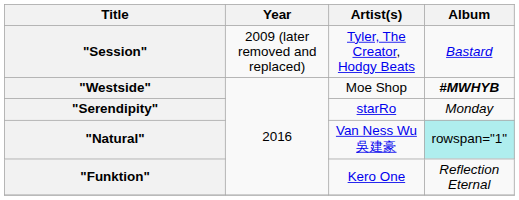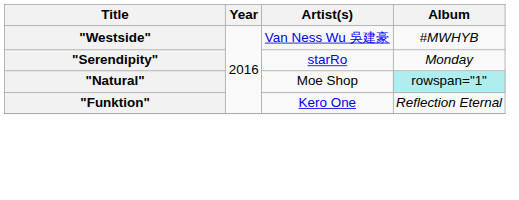- row: "Session" | 2009 (later removed and replaced) | Tyler, The Creator, Hodgy Beats | Bastard
"Westside" | Artist(s): Moe Shop -> Van Ness Wu 吳建豪
"Westside" | Album: bold -> normal
"Natural" | Artist(s): Van Ness Wu 吳建豪 -> Moe Shop
